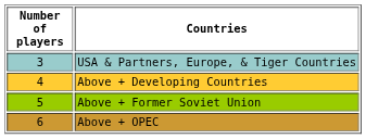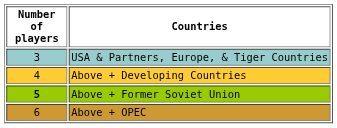Above + Former Soviet Union | Number of players: normal -> bold
